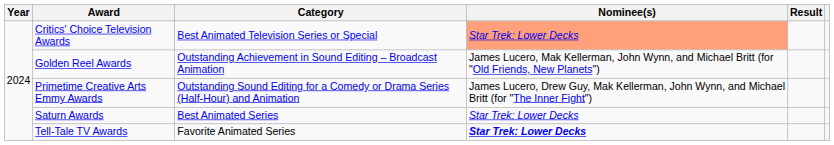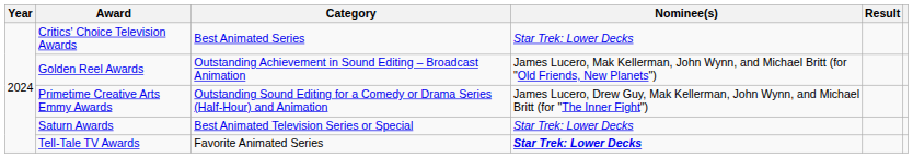Critics' Choice Television Awards | Category: Best Animated Television Series or Special -> Best Animated Series
Critics' Choice Television Awards | Nominee(s): lightsalmon background -> no background
Saturn Awards | Category: Best Animated Series -> Best Animated Television Series or Special
